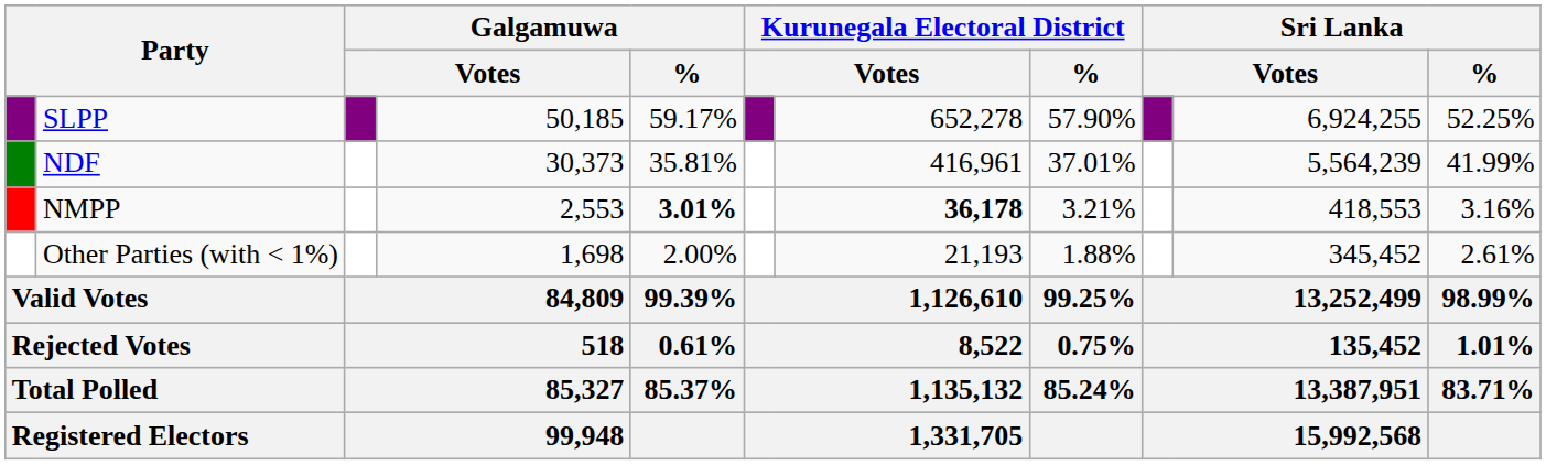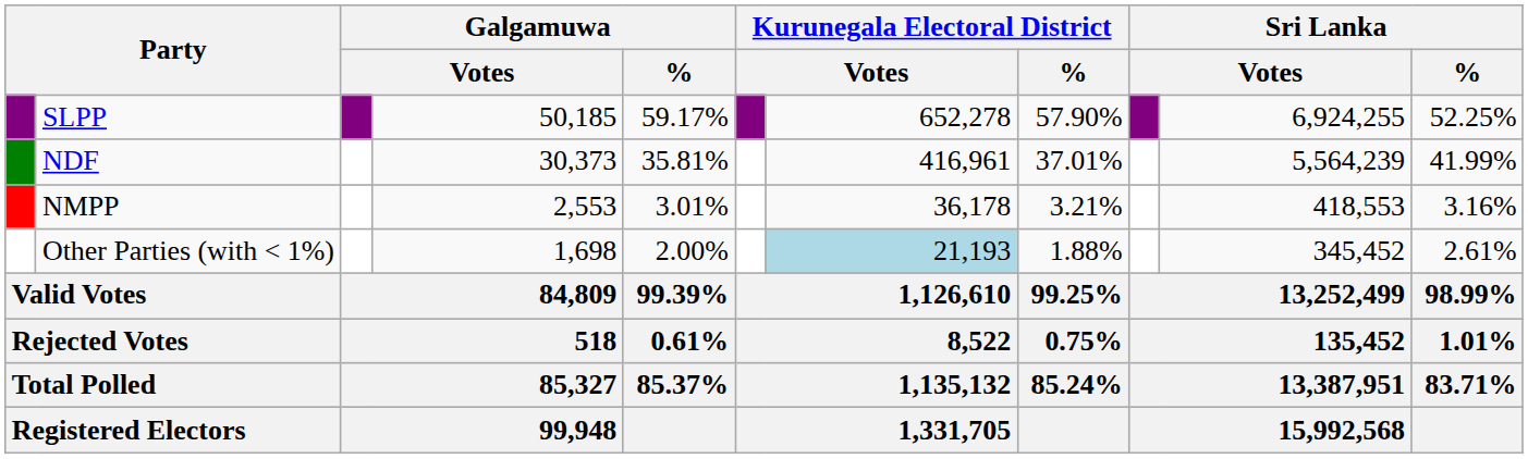NMPP | Galgamuwa / %: bold -> normal
NMPP | column 7: bold -> normal
Other Parties (with < 1%) | column 7: no background -> lightblue background
